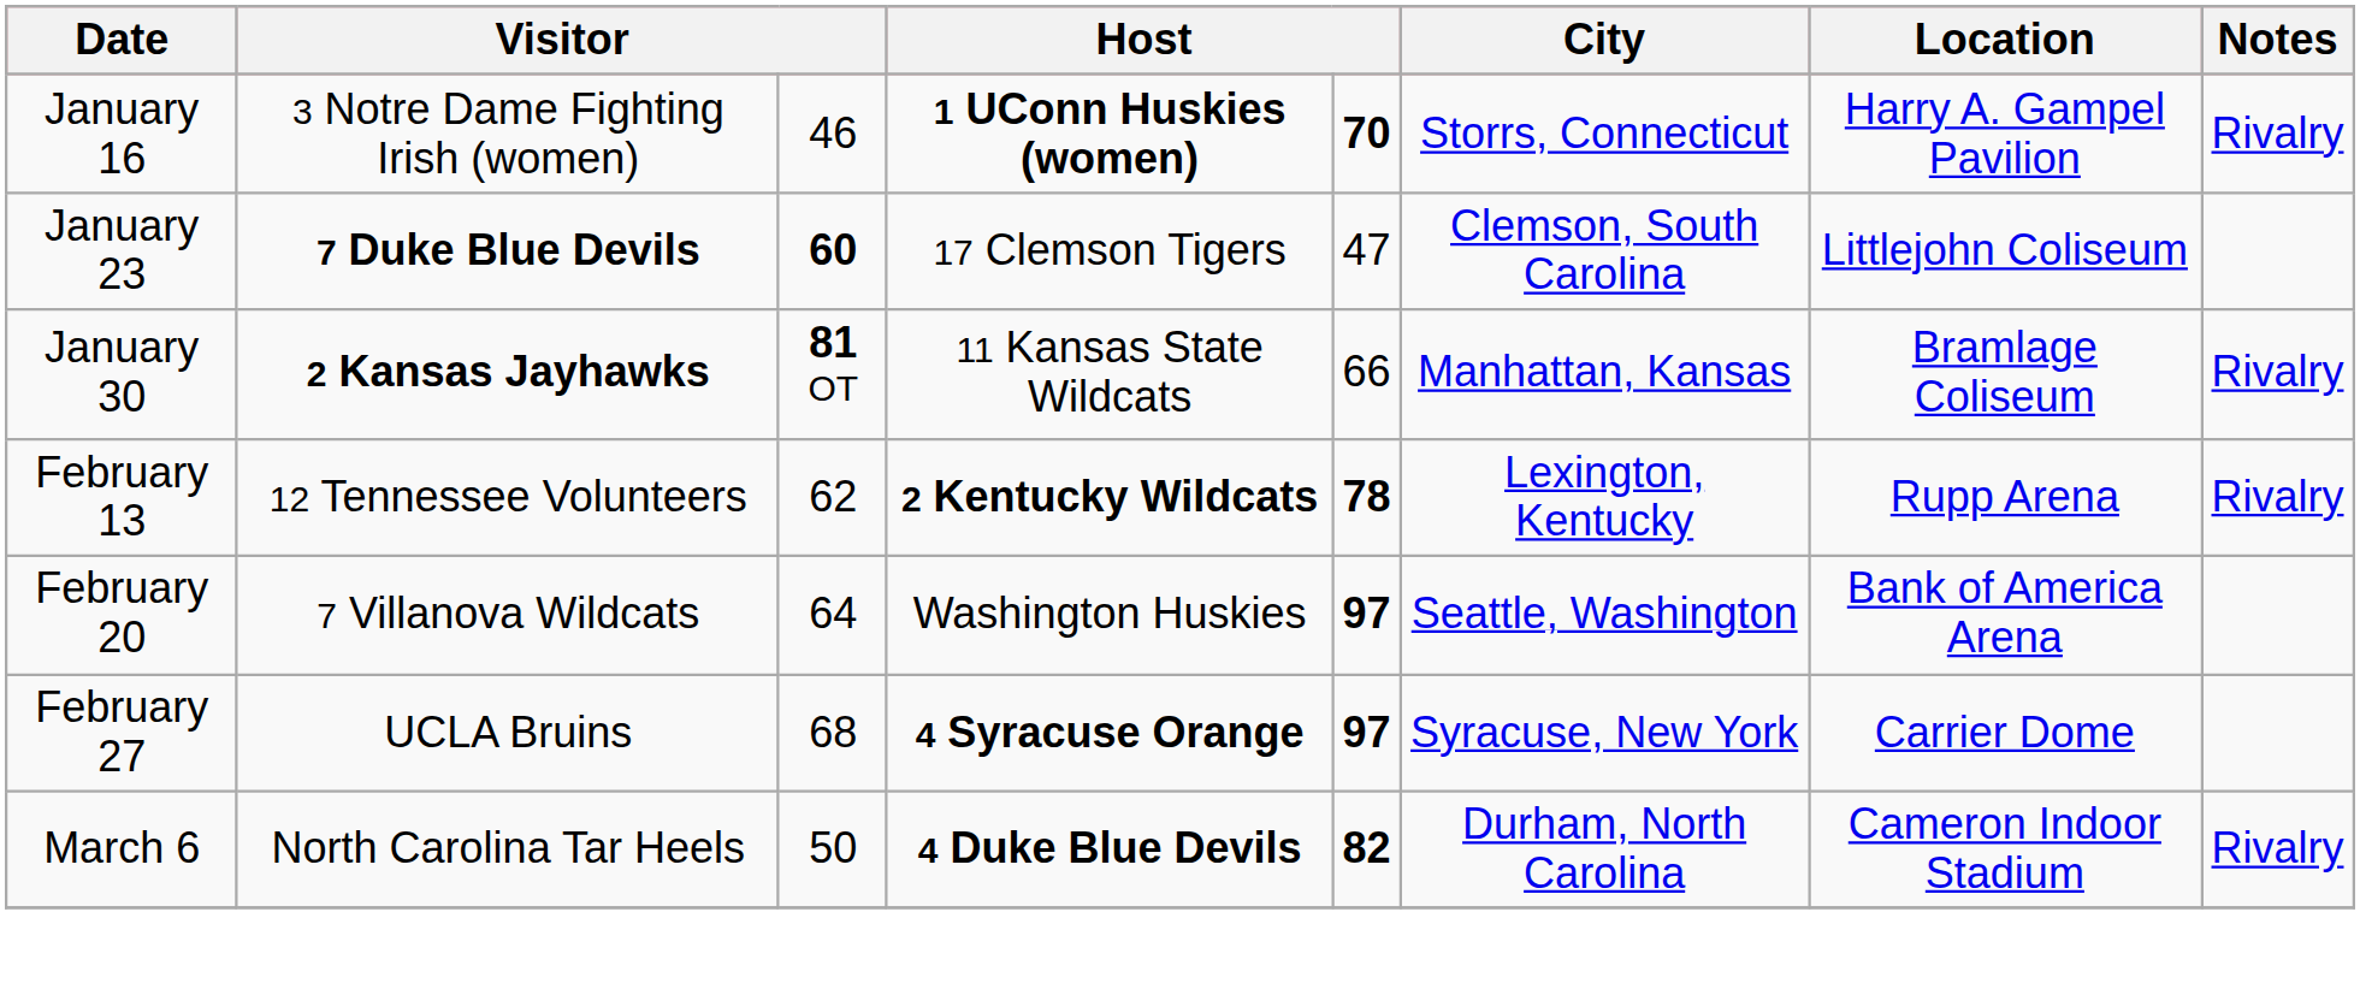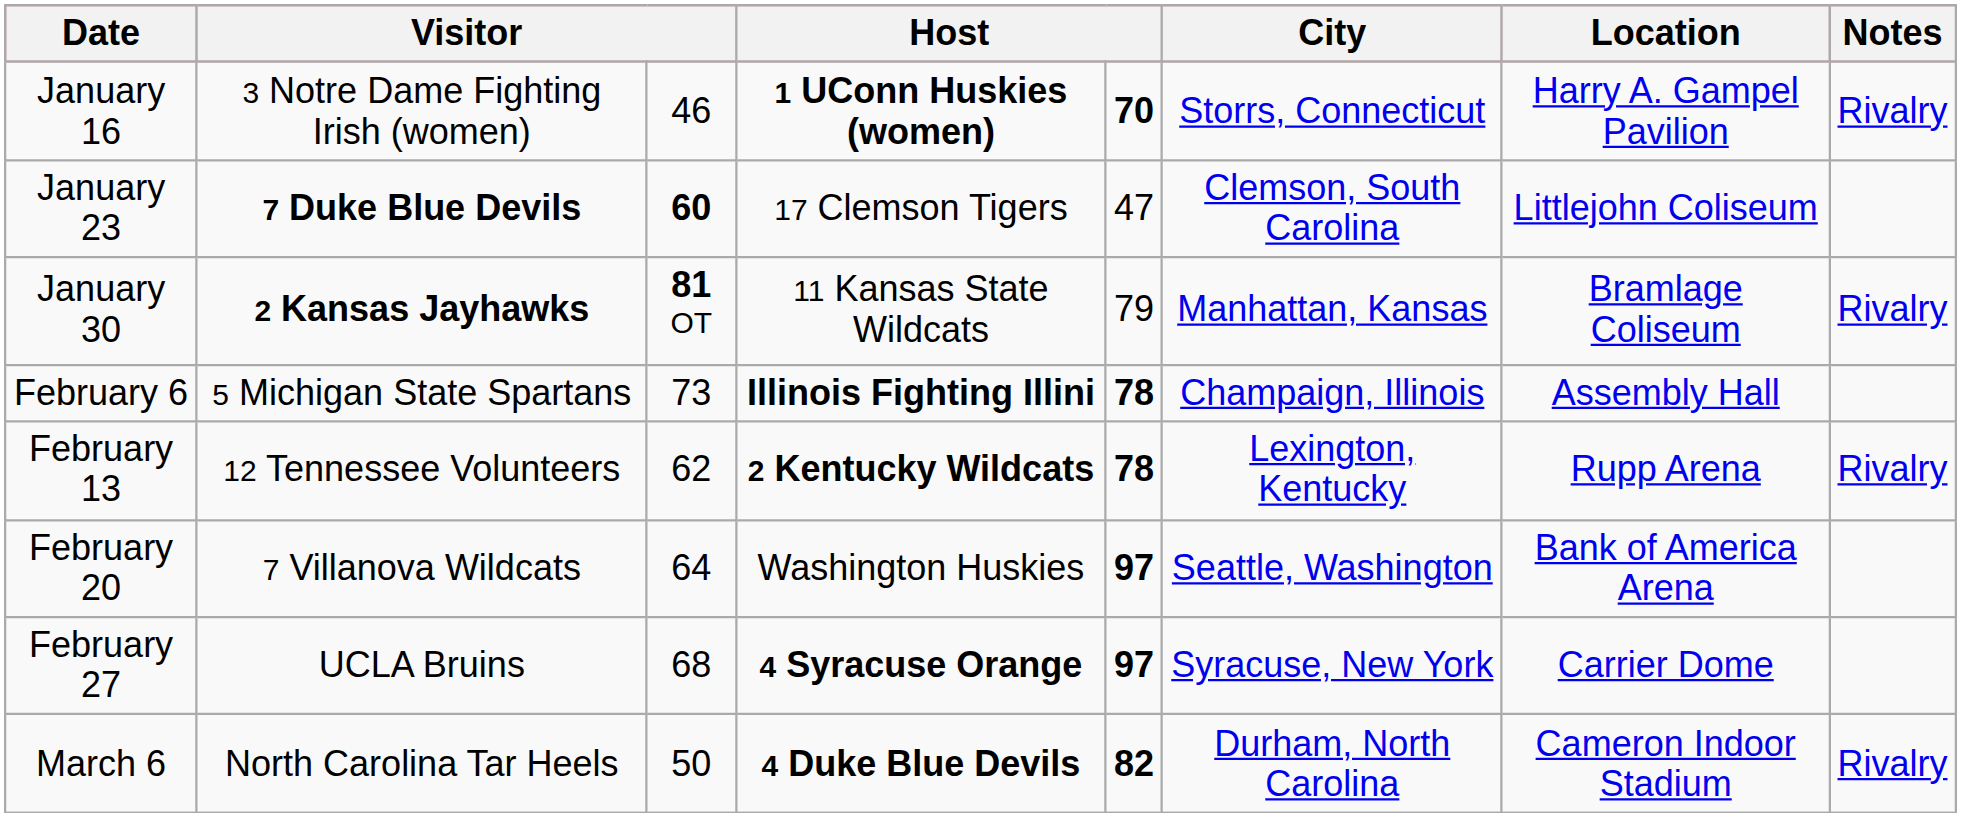January 30 | column 5: 66 -> 79
+ row: February 6 | 5 Michigan State Spartans | 73 | Illinois Fighting Illini | 78 | Champaign, Illinois | Assembly Hall
